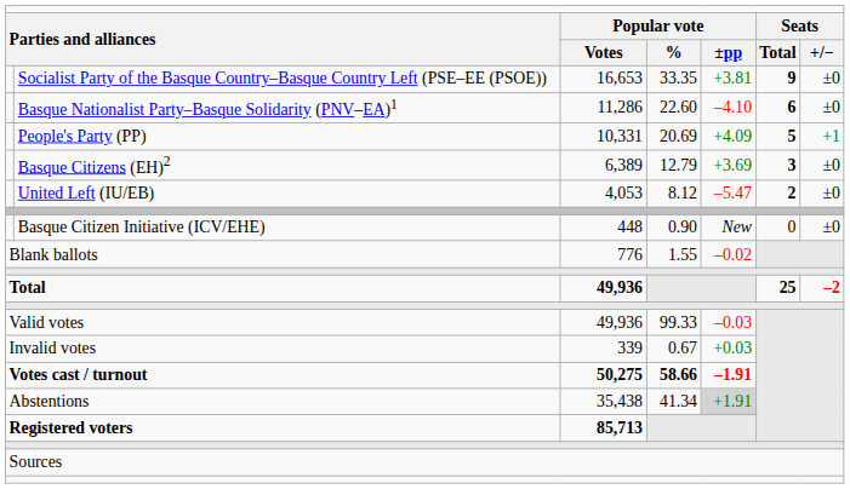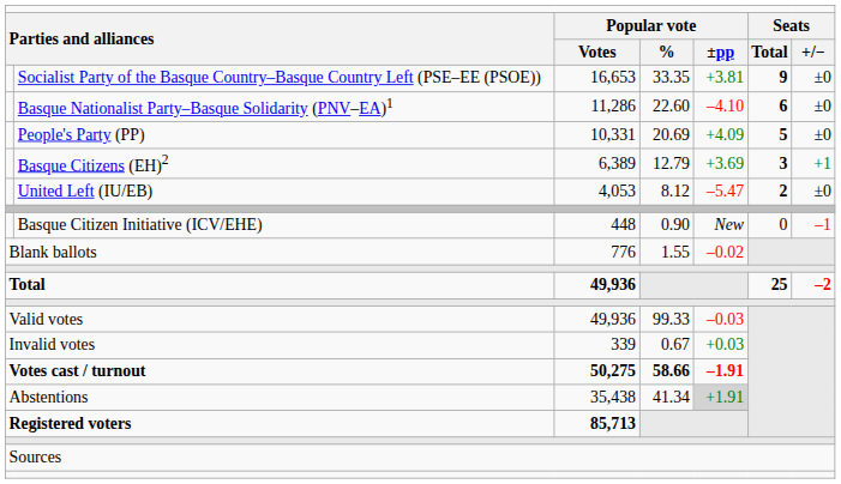People's Party (PP) | column 7: +1 -> ±0
Basque Citizens (EH)2 | column 7: ±0 -> +1
Basque Citizen Initiative (ICV/EHE) | column 7: ±0 -> –1
